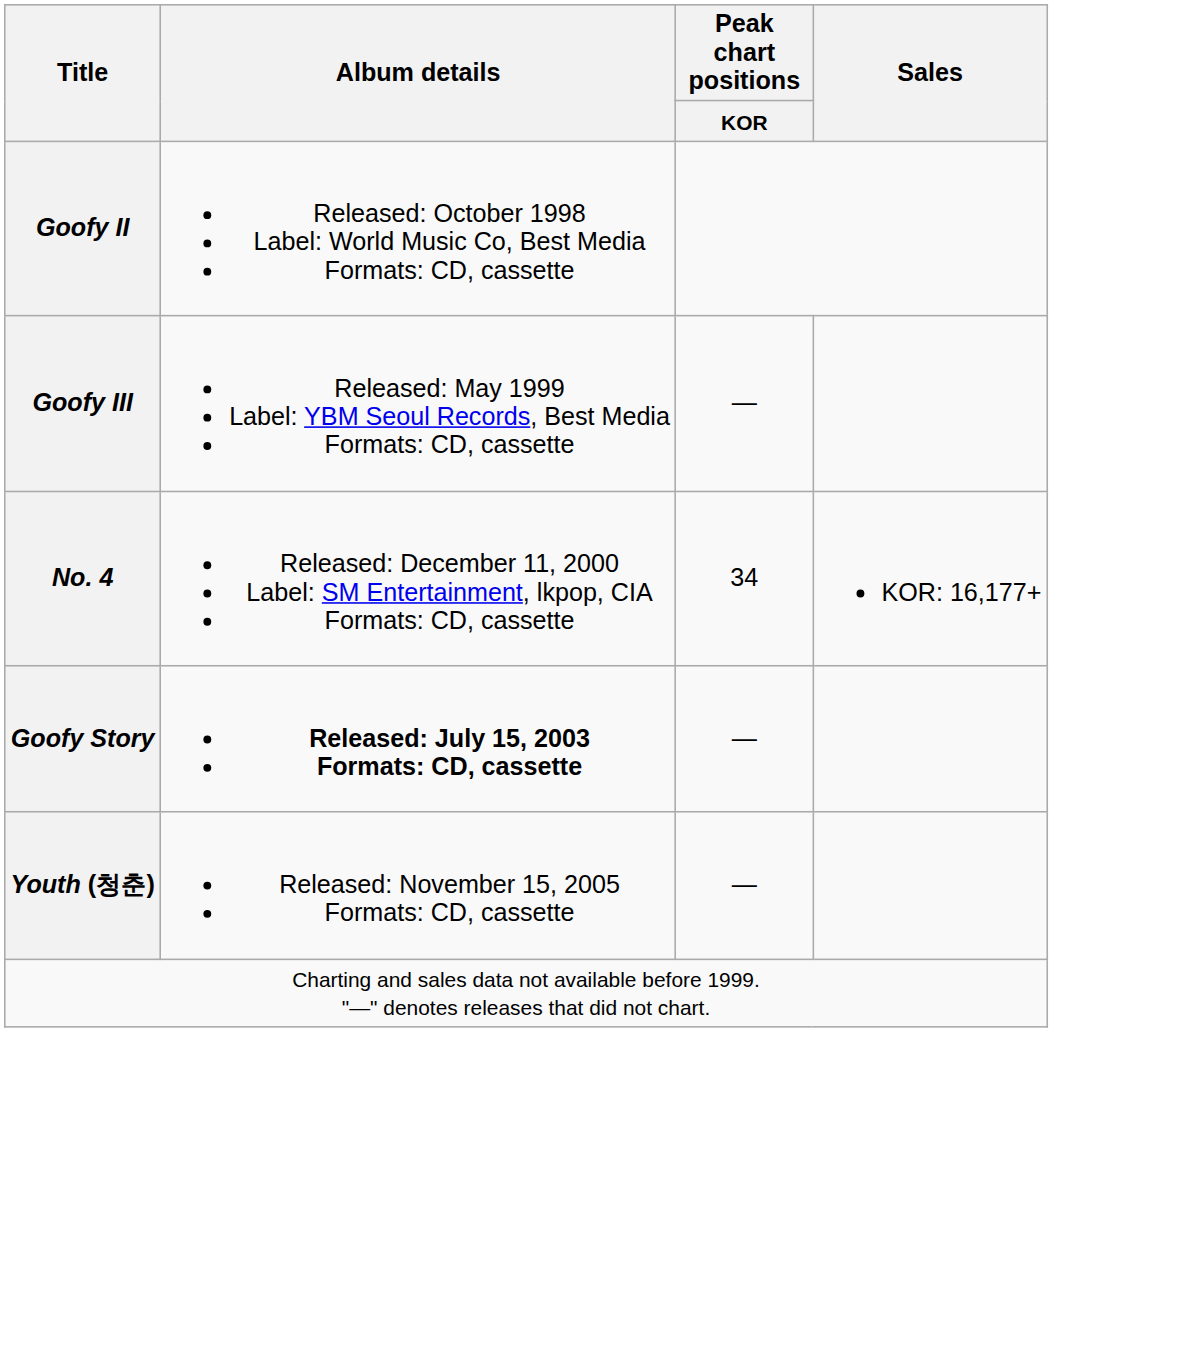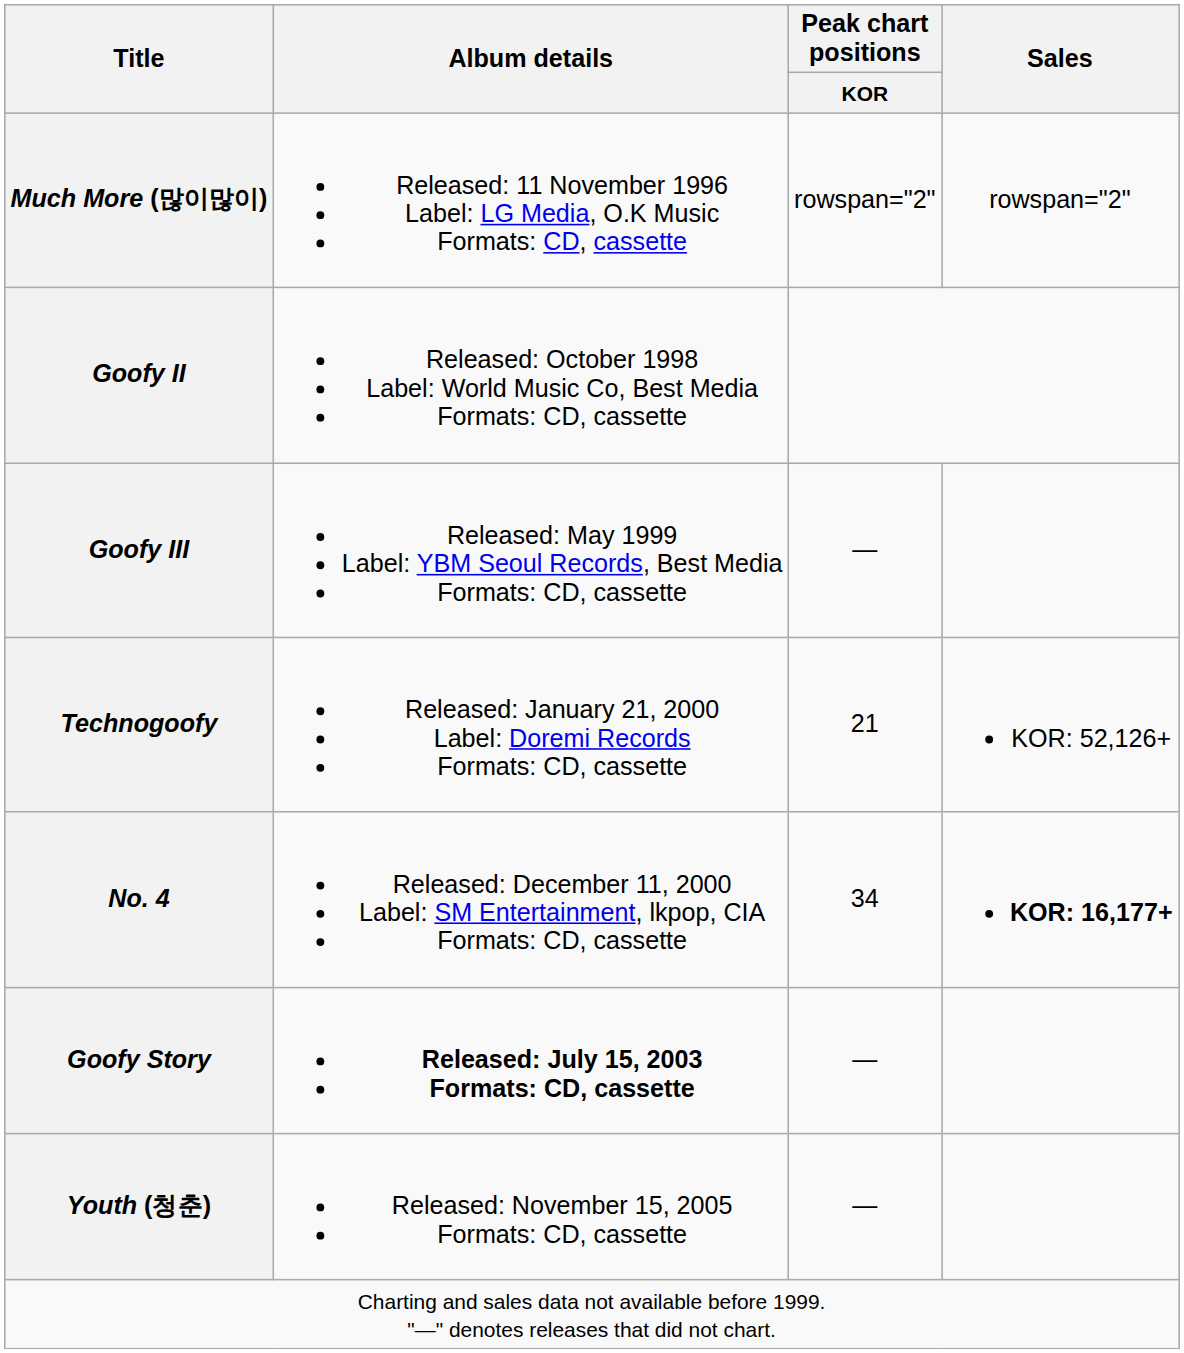+ row: Much More (많이많이) | Released: 11 November 1996 Label: LG Media, O.K Music Formats: CD, cassette | rowspan="2" | rowspan="2"
+ row: Technogoofy | Released: January 21, 2000 Label: Doremi Records Formats: CD, cassette | 21 | KOR: 52,126+
No. 4 | Sales: normal -> bold
